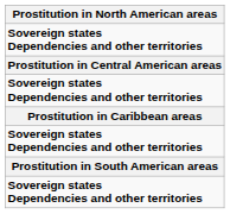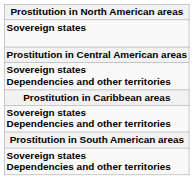row 2 | column 1: Sovereign states Dependencies and other territories -> Sovereign states
